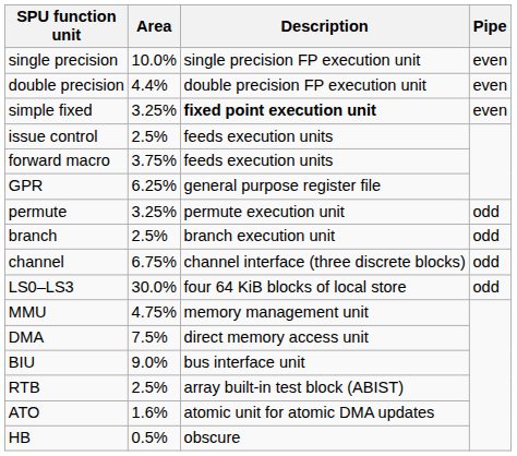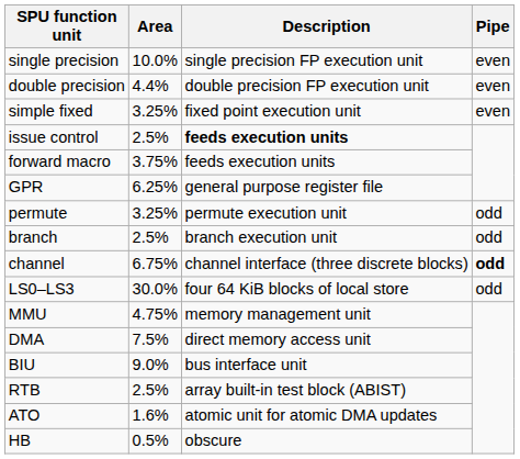simple fixed | Description: bold -> normal
issue control | Description: normal -> bold
channel | Pipe: normal -> bold
